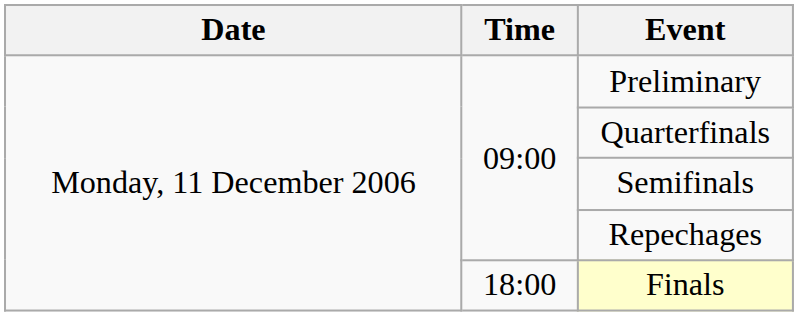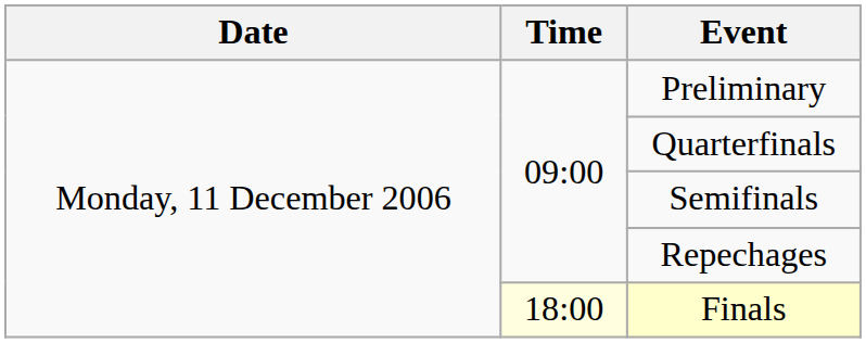Finals | Time: no background -> lightyellow background
